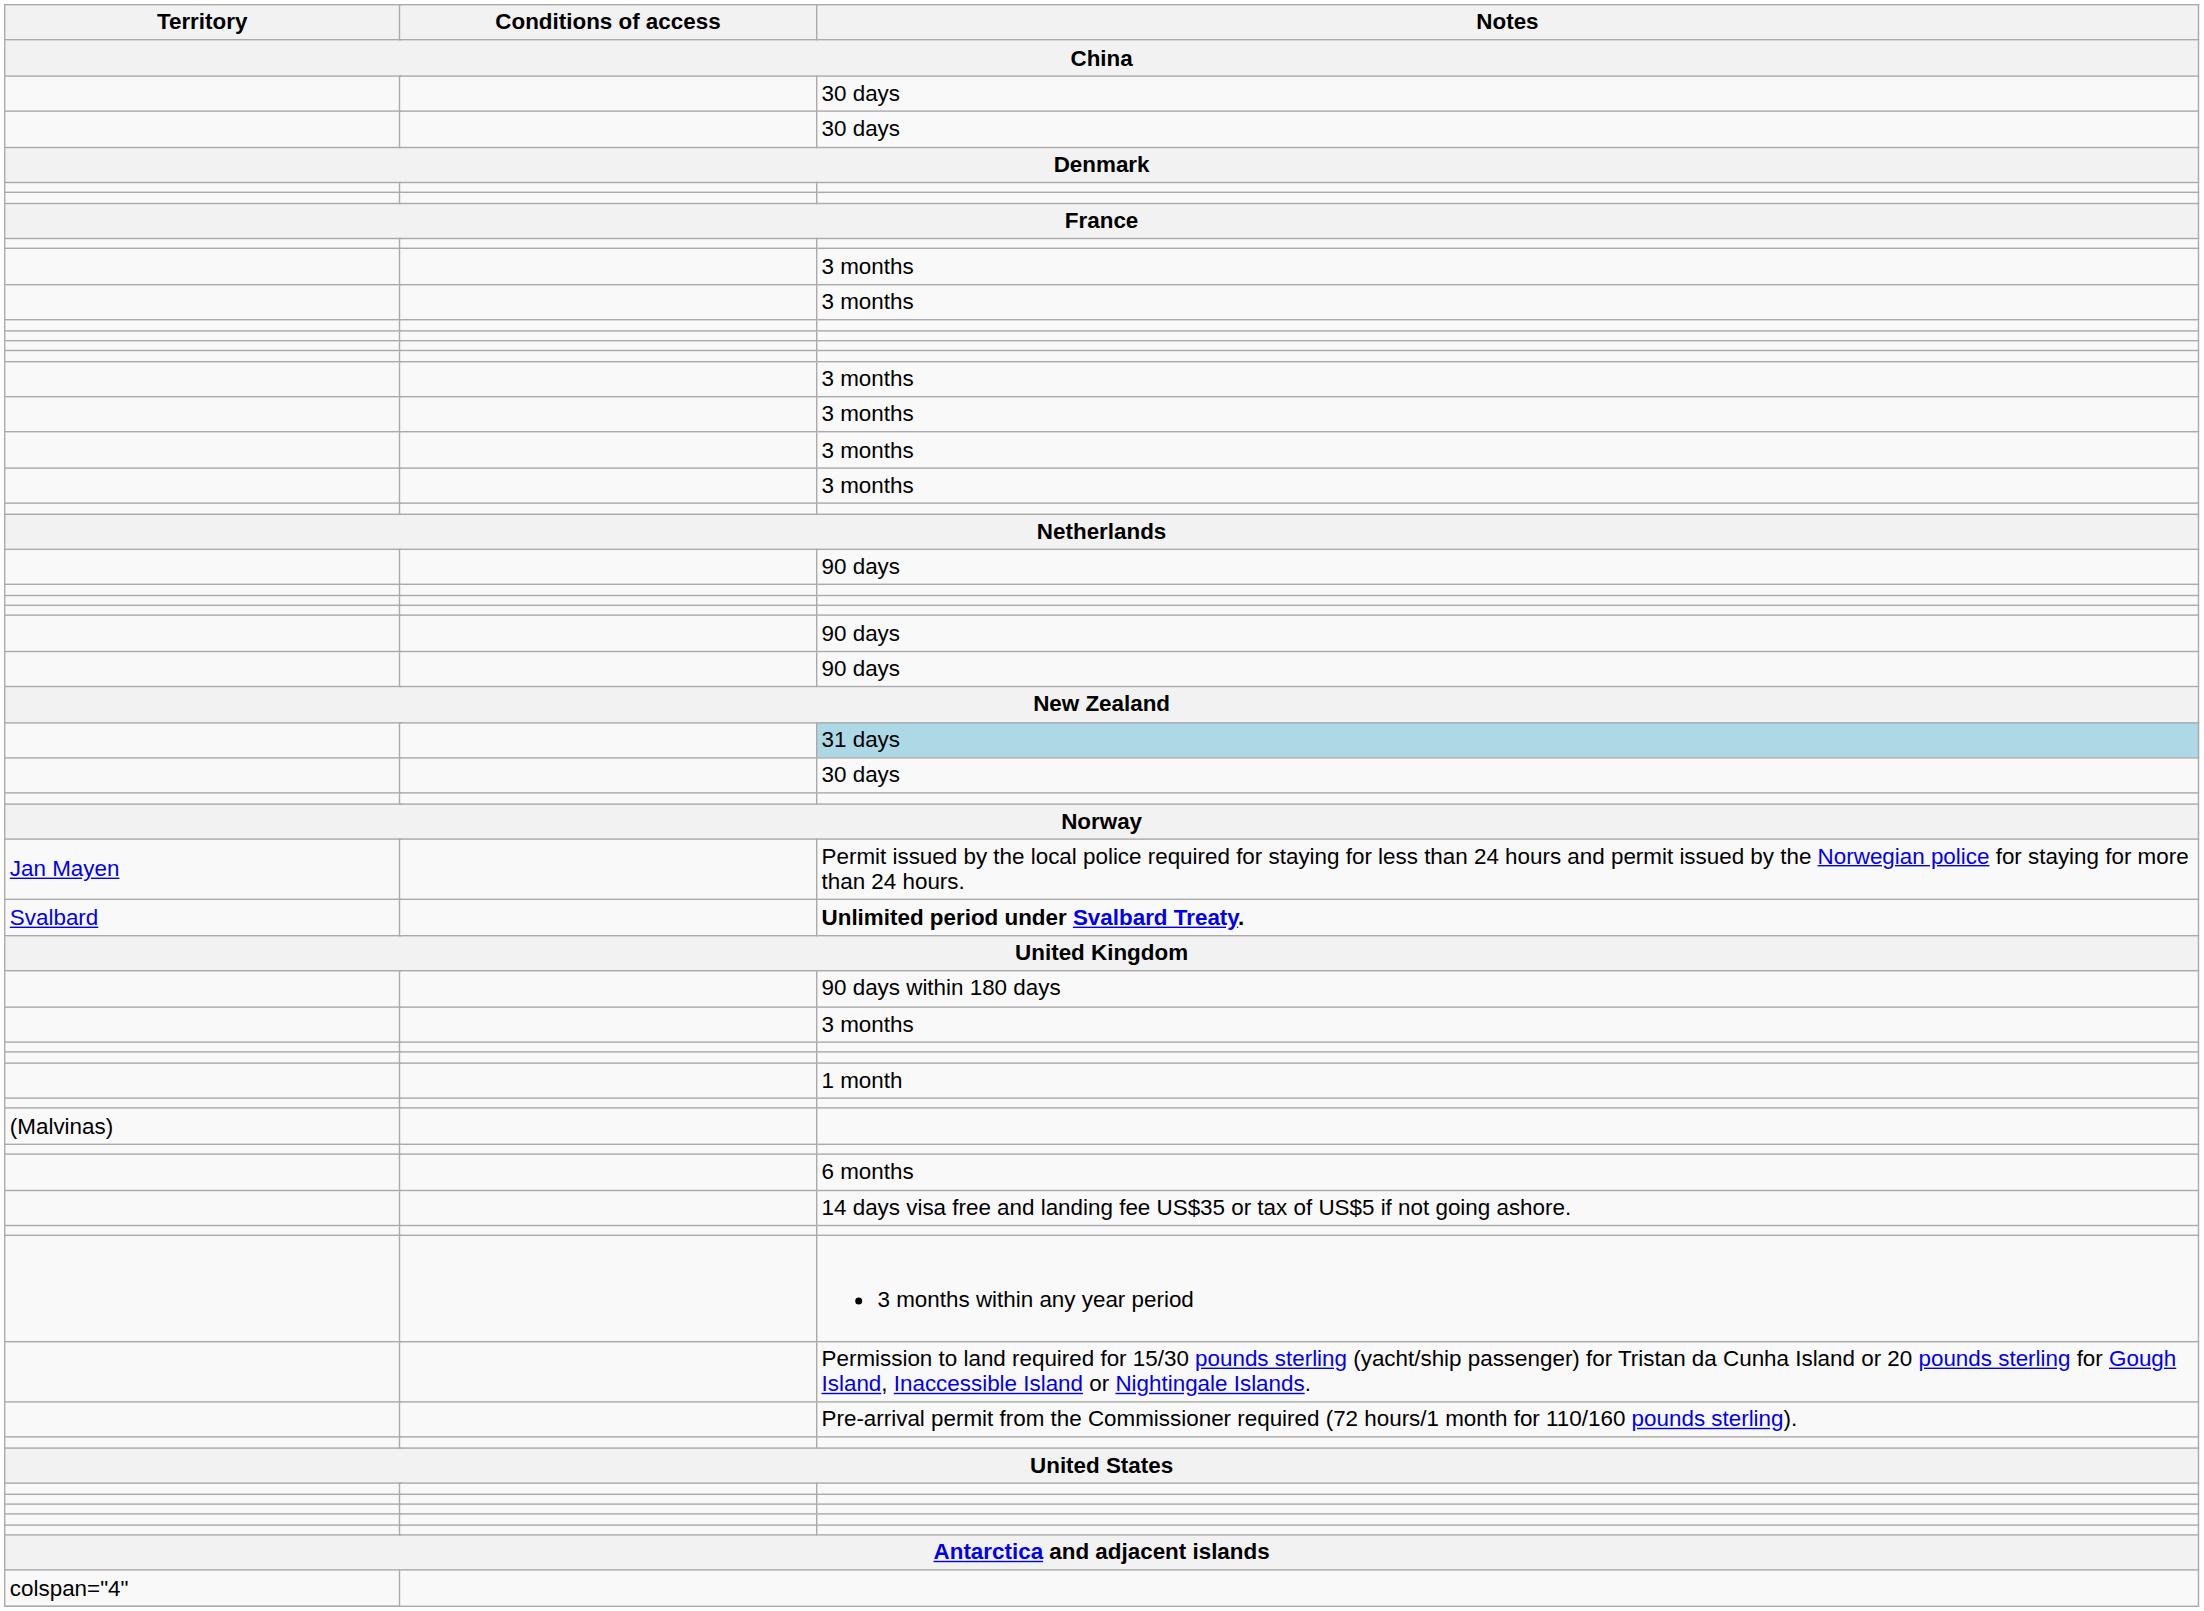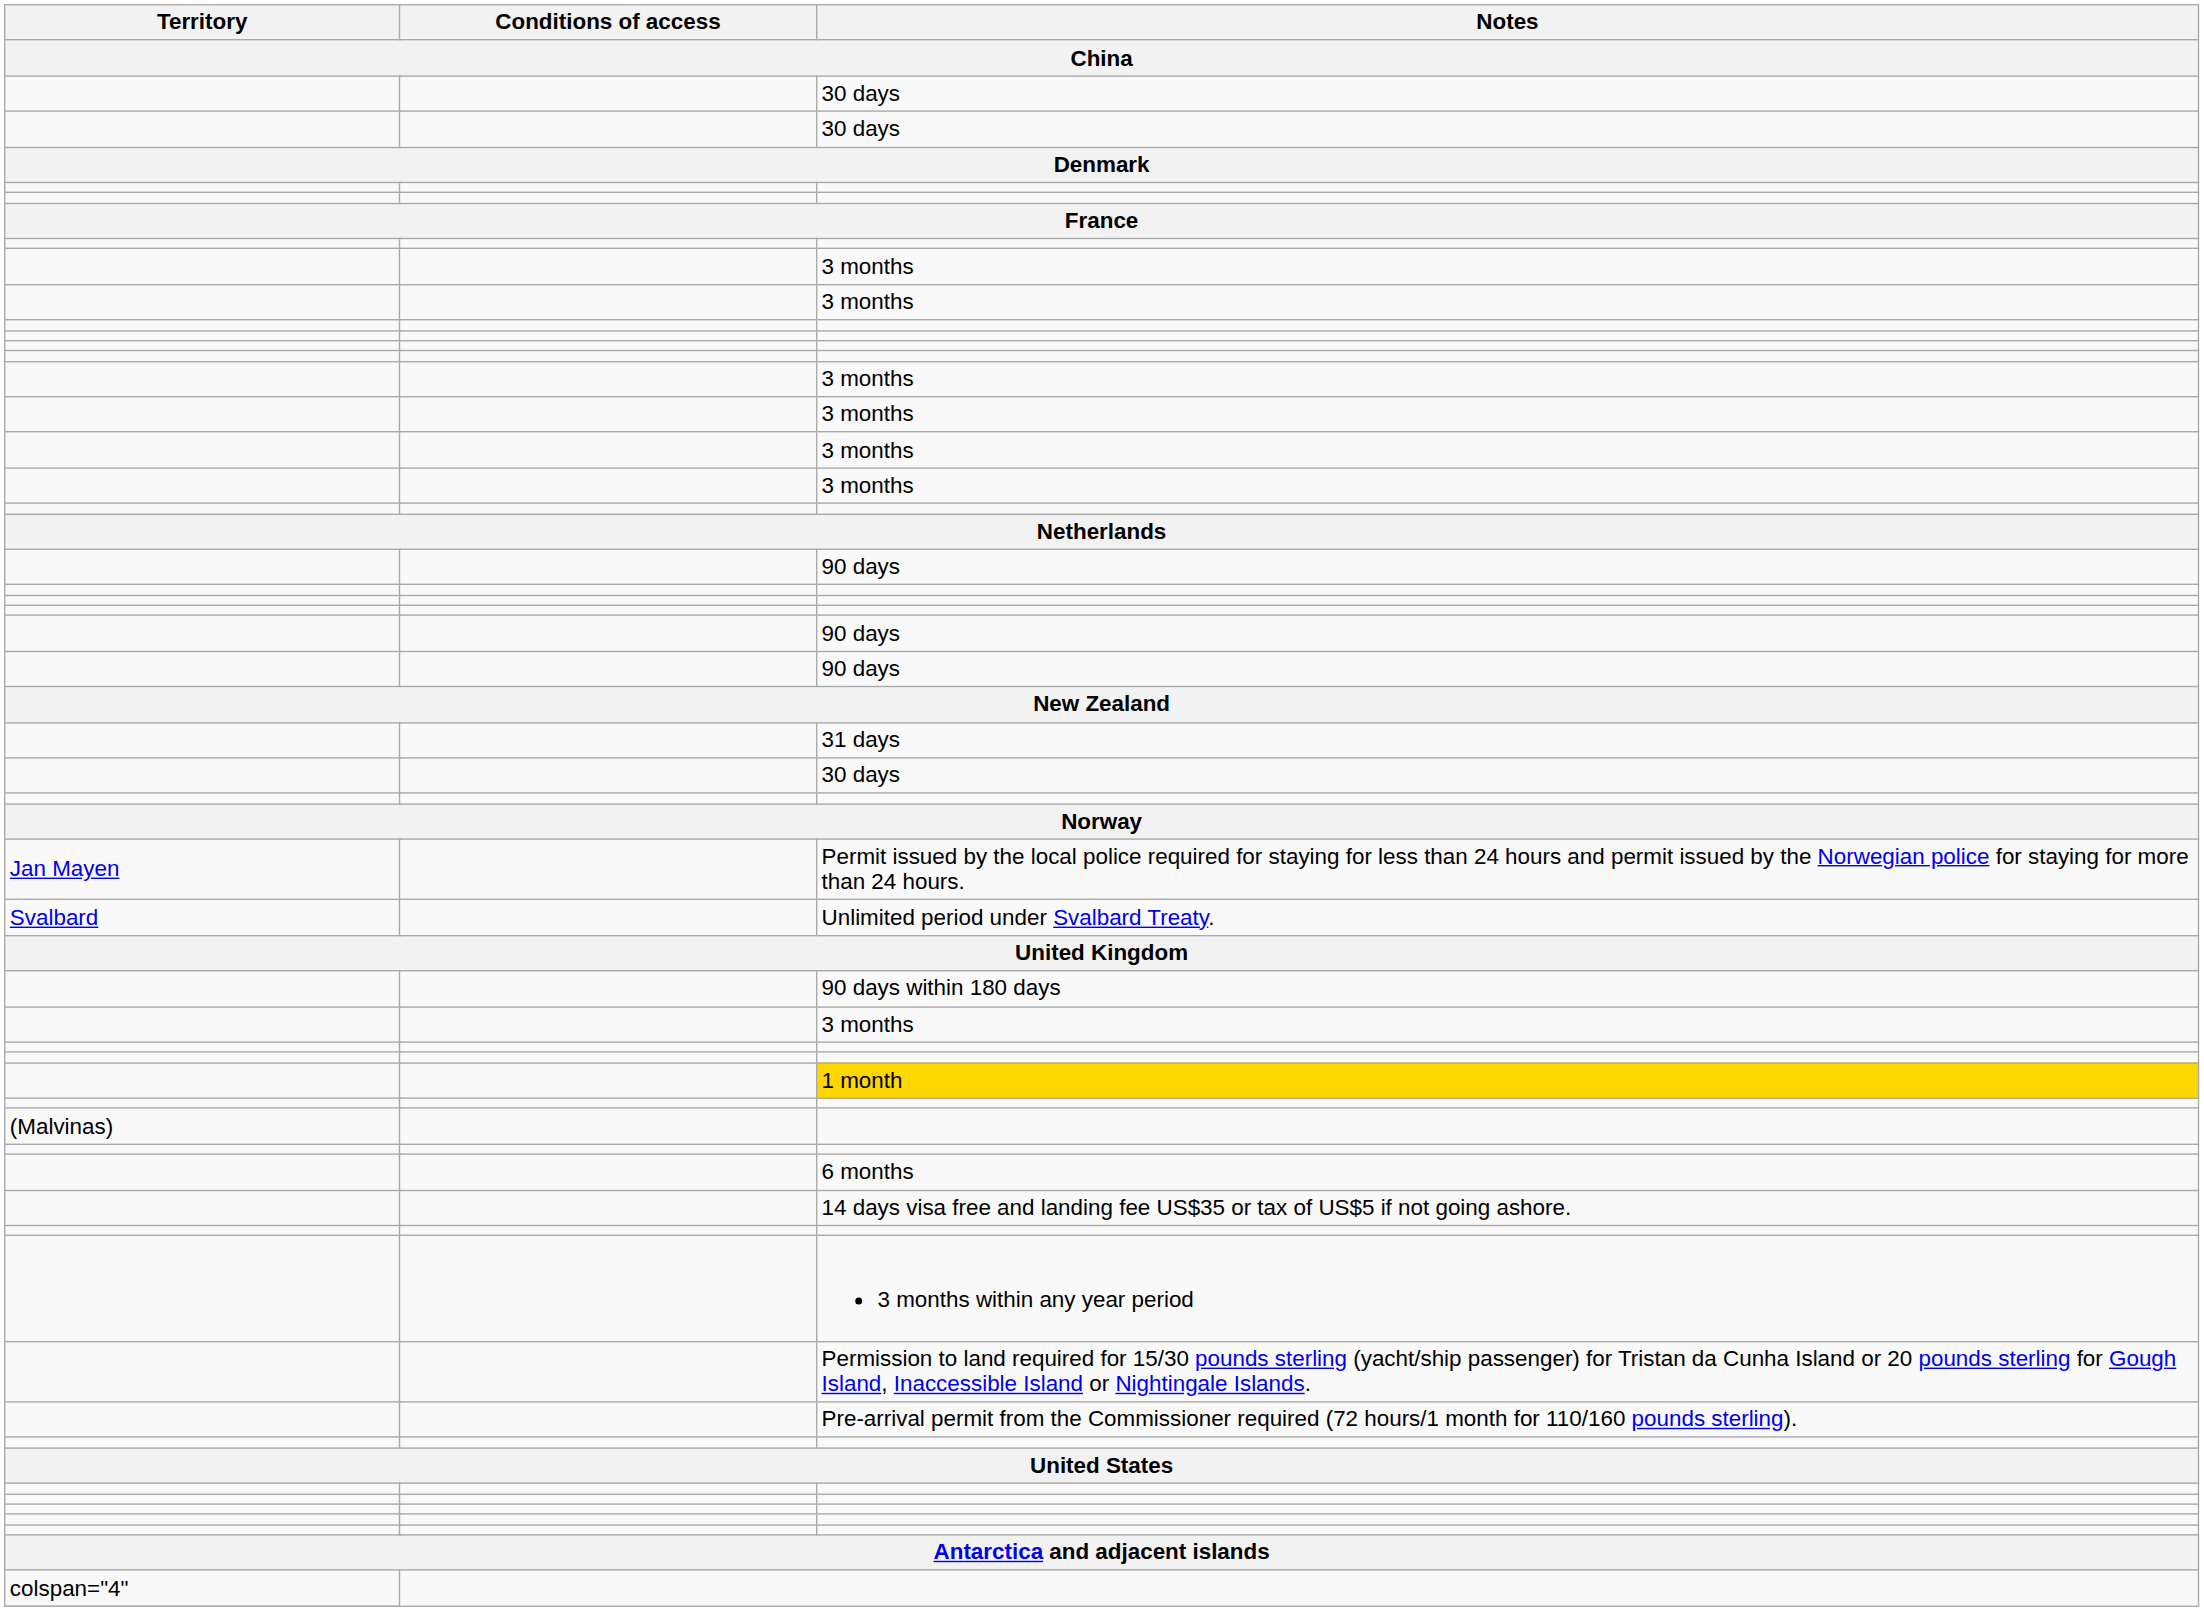31 days | Notes: lightblue background -> no background
Unlimited period under Svalbard Treaty. | Notes: bold -> normal
1 month | Notes: no background -> gold background
